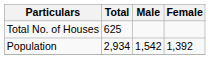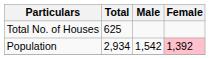Population | Female: no background -> pink background
